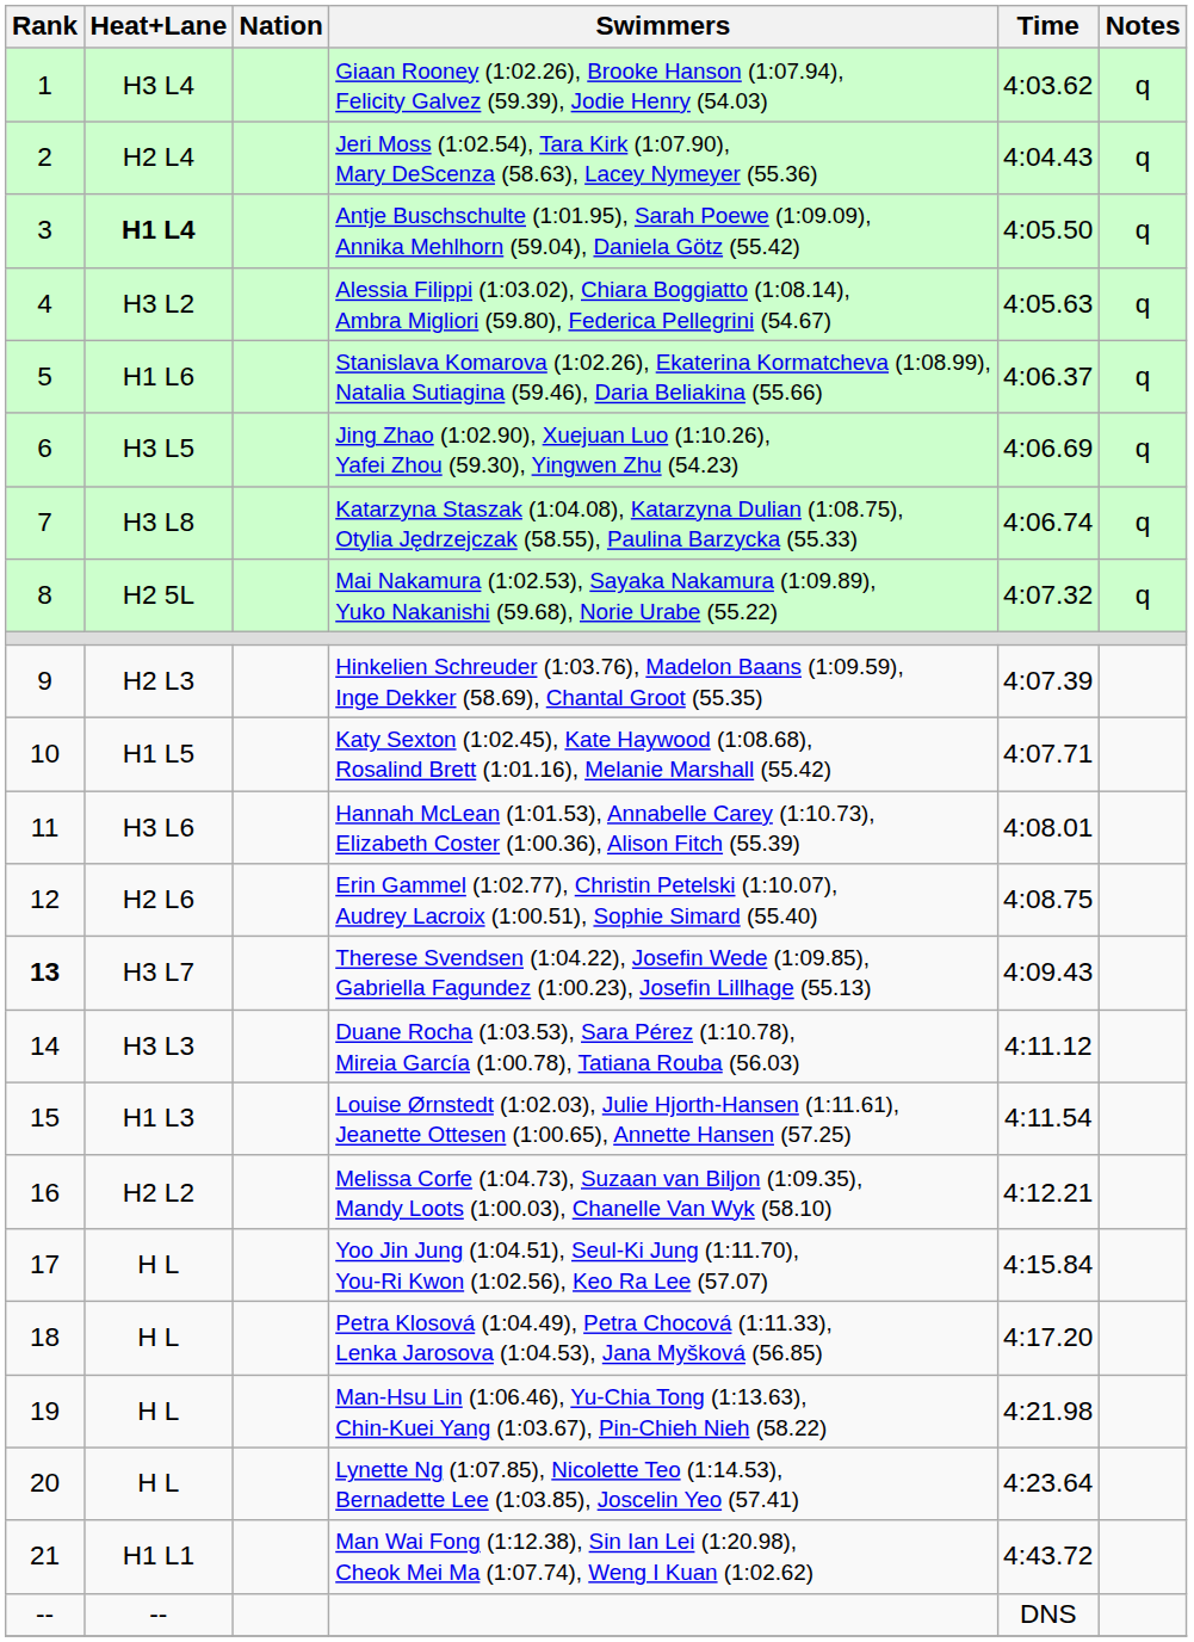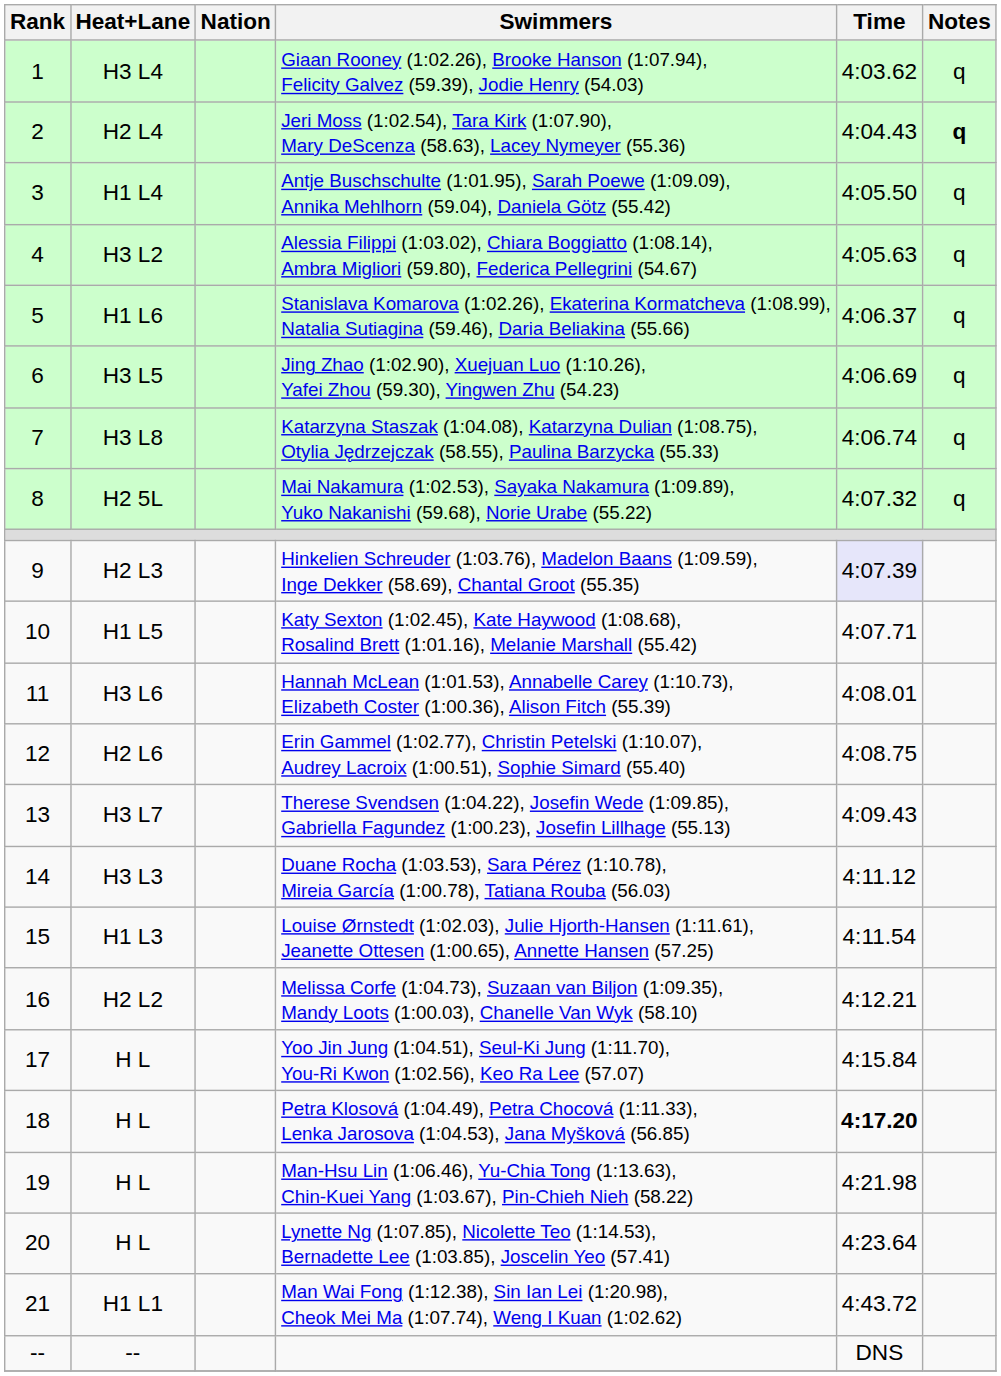row 3 | Notes: normal -> bold
row 4 | Heat+Lane: bold -> normal
row 11 | Time: no background -> lavender background
row 15 | Rank: bold -> normal
row 20 | Time: normal -> bold
